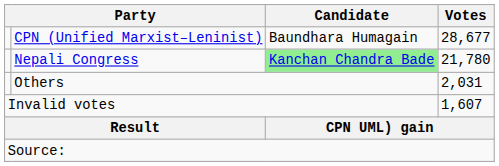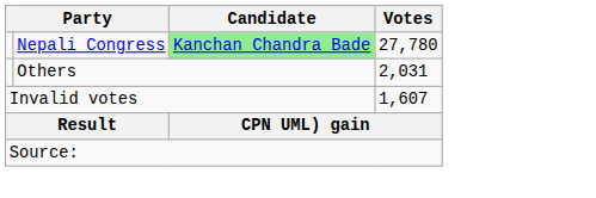- row: CPN (Unified Marxist–Leninist) | Baundhara Humagain | 28,677
Nepali Congress | Votes: 21,780 -> 27,780
